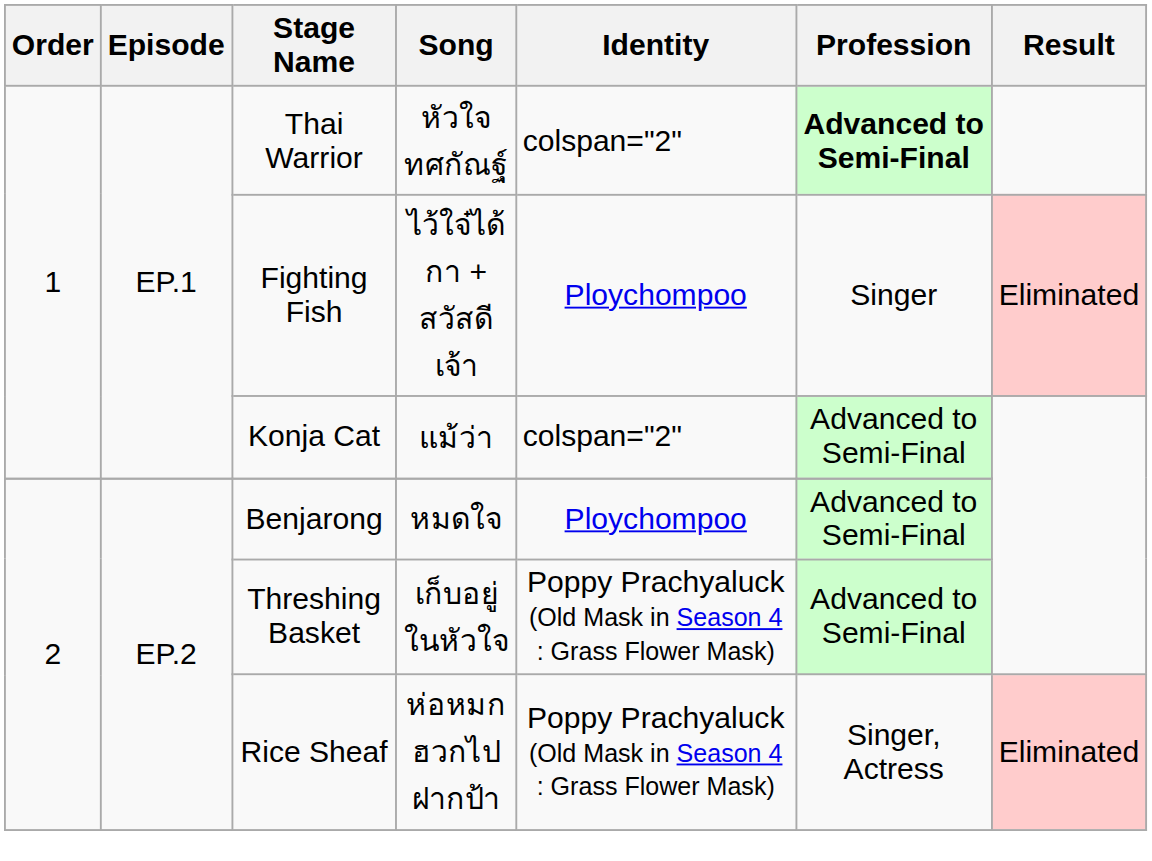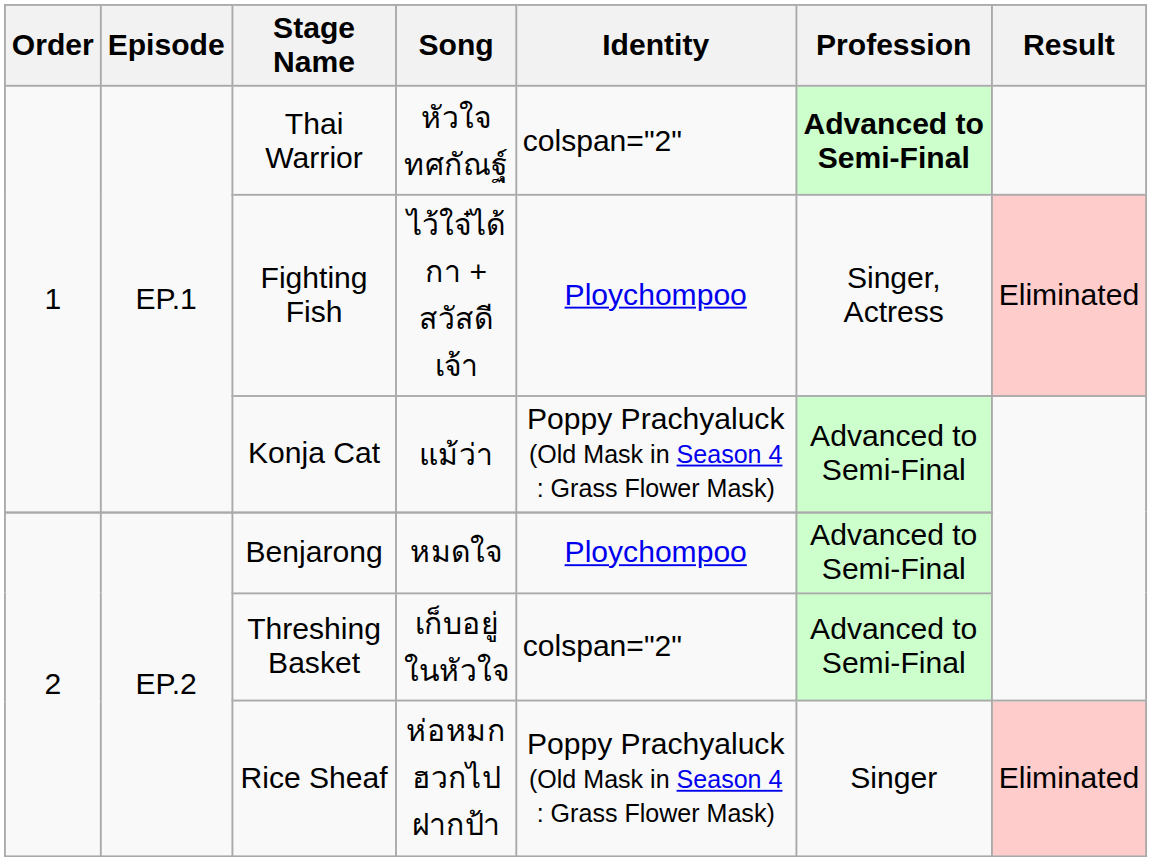Fighting Fish | Profession: Singer -> Singer, Actress
Konja Cat | Identity: colspan="2" -> Poppy Prachyaluck (Old Mask in Season 4 : Grass Flower Mask)
Threshing Basket | Identity: Poppy Prachyaluck (Old Mask in Season 4 : Grass Flower Mask) -> colspan="2"
Rice Sheaf | Profession: Singer, Actress -> Singer
